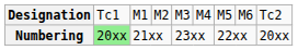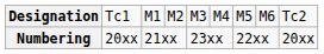Numbering | column 2: lightgreen background -> no background
